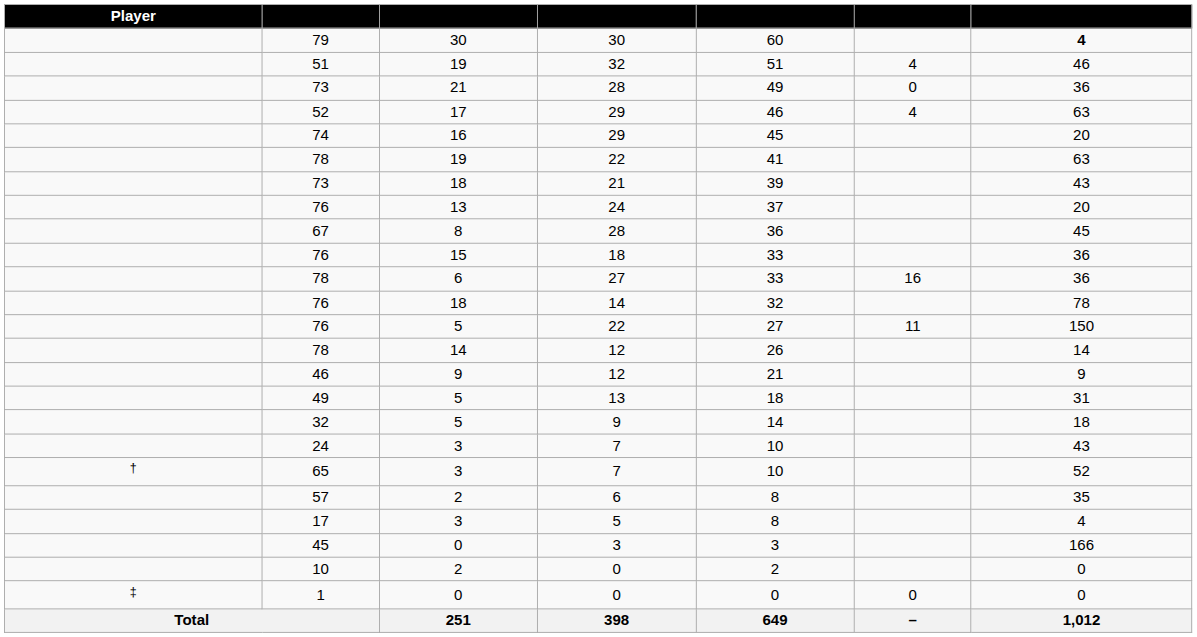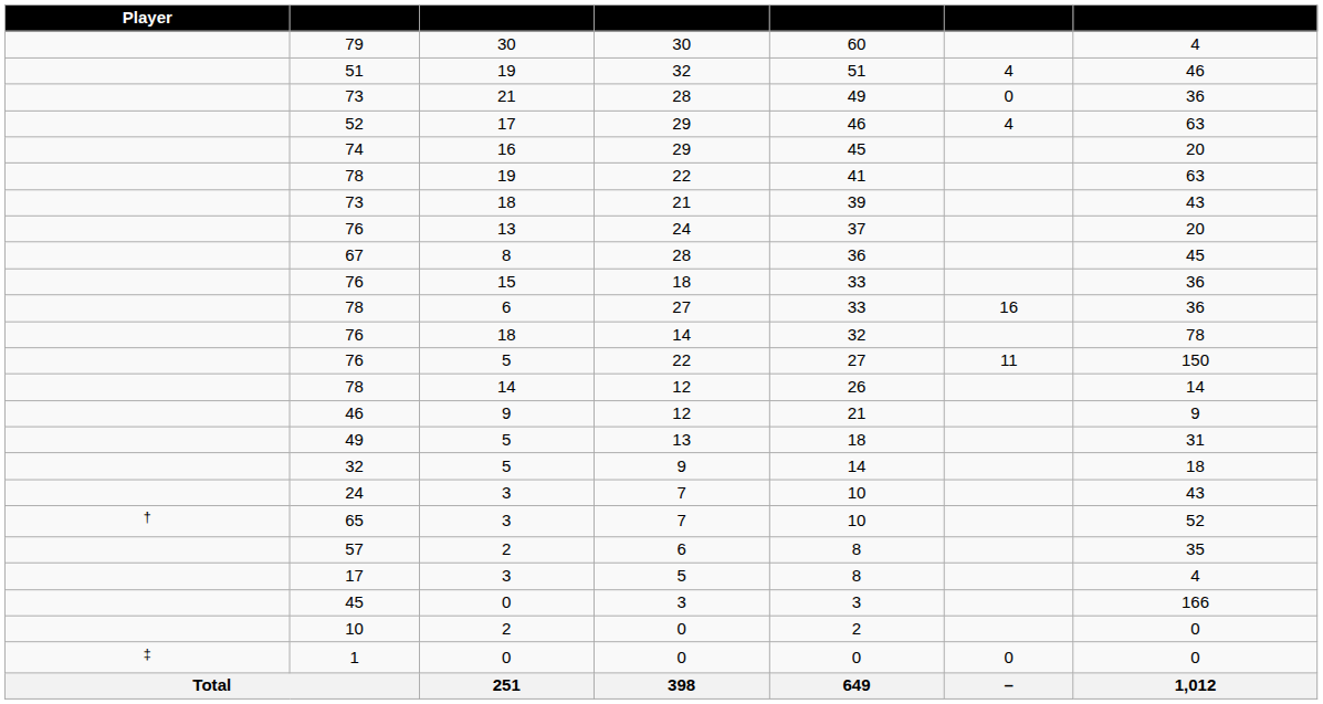79 | column 7: bold -> normal
